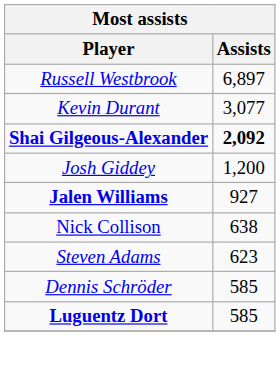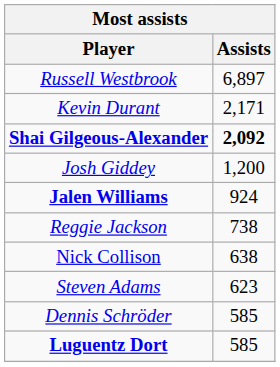Kevin Durant | Assists: 3,077 -> 2,171
Jalen Williams | Assists: 927 -> 924
+ row: Reggie Jackson | 738
